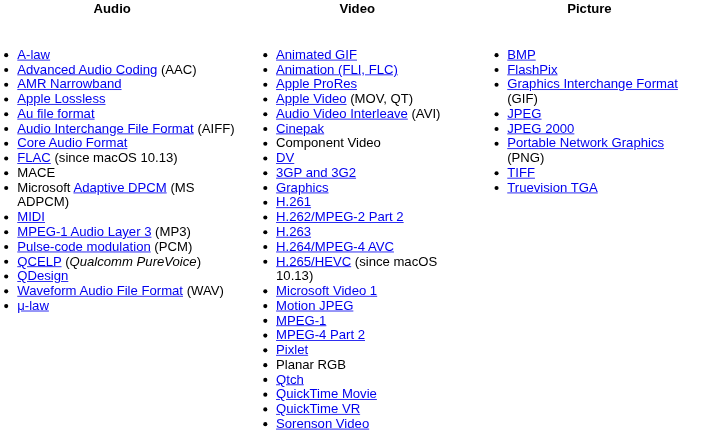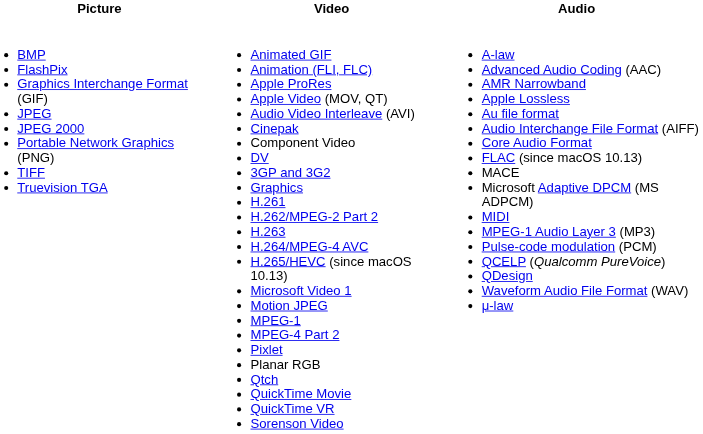columns swapped: Audio <-> Picture
